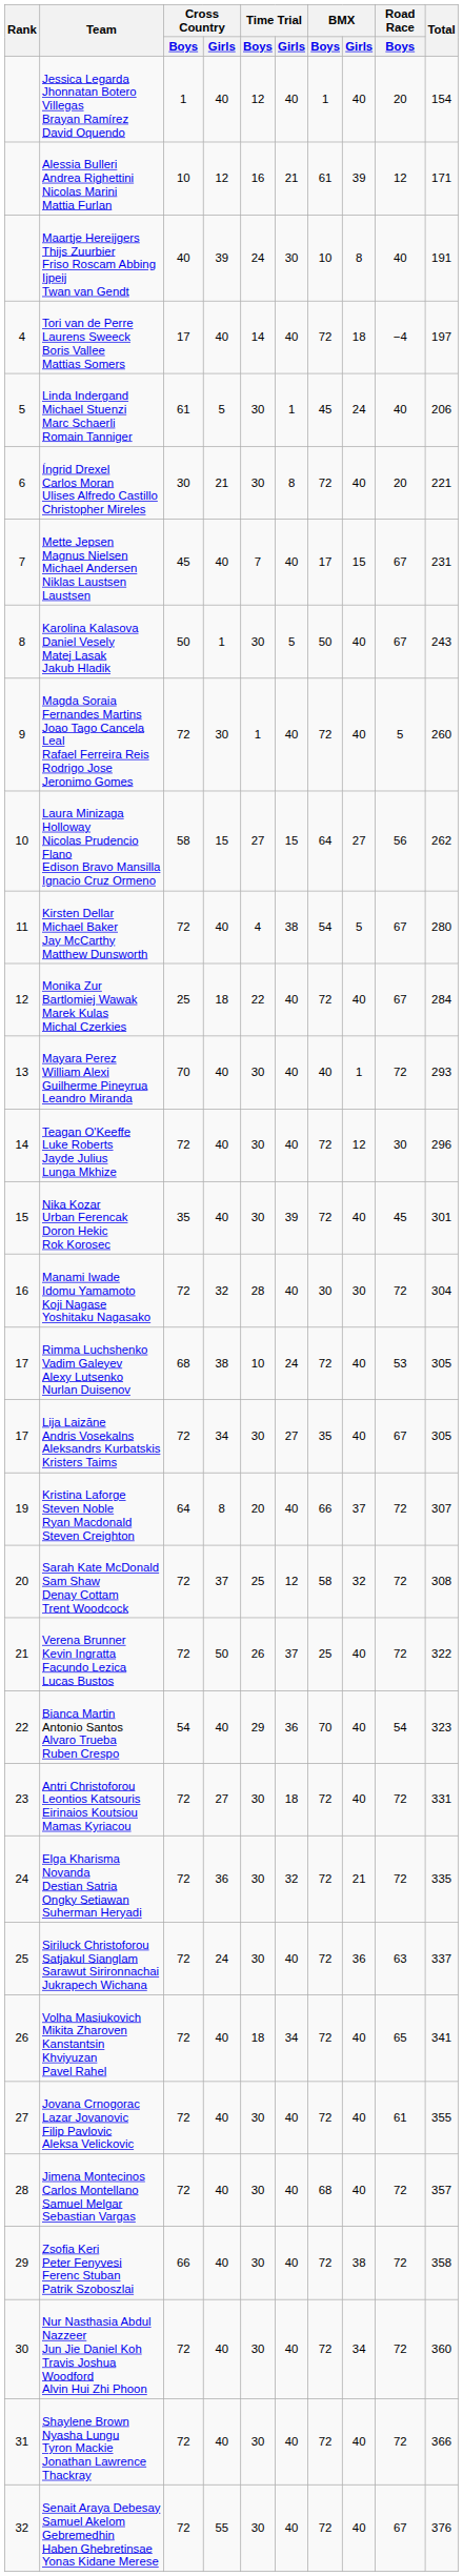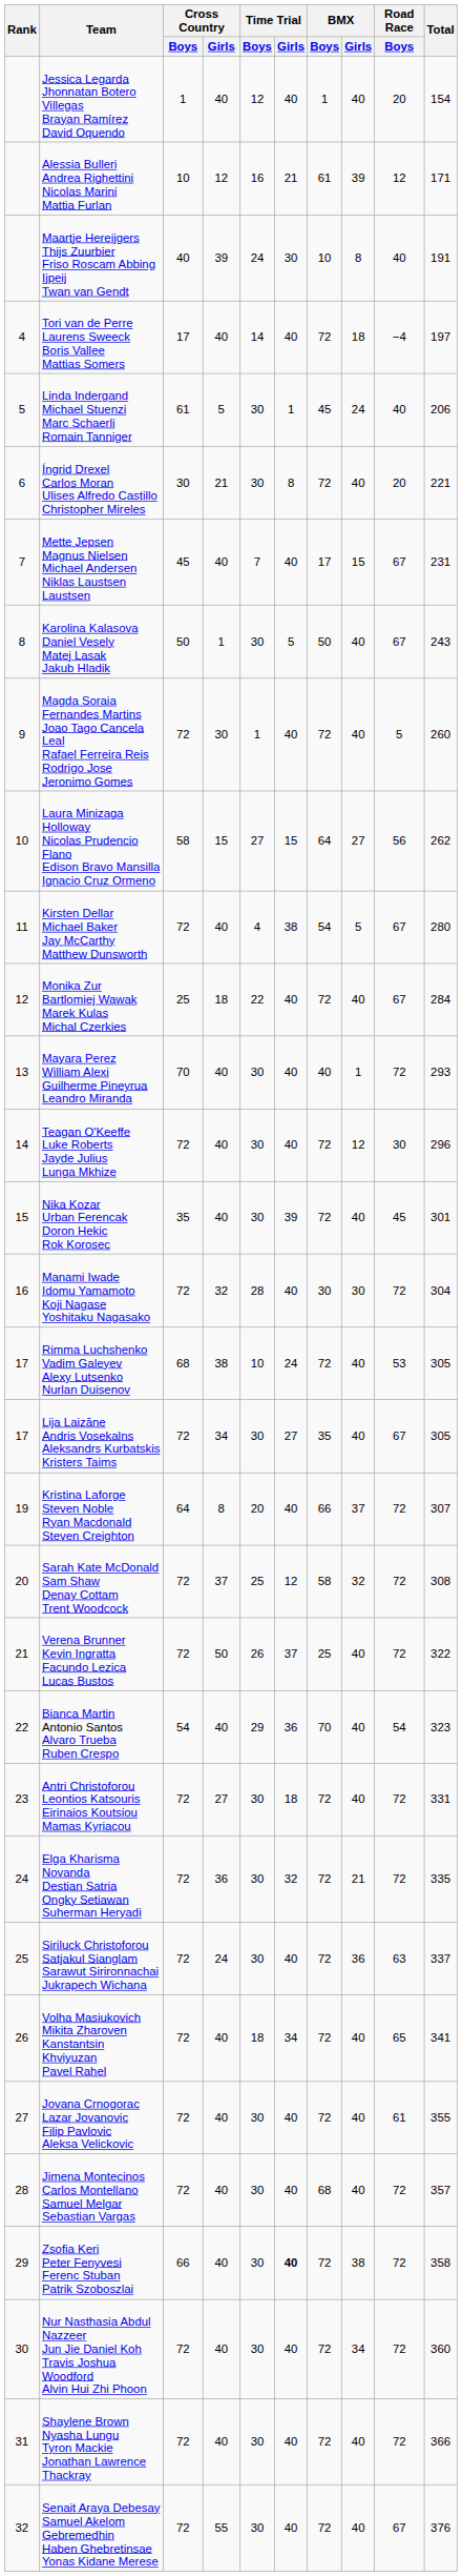Zsofia Keri Peter Fenyvesi Ferenc Stuban Patrik Szoboszlai | Time Trial / Girls: normal -> bold
